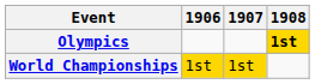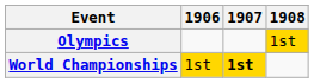Olympics | 1908: bold -> normal
World Championships | 1907: normal -> bold
